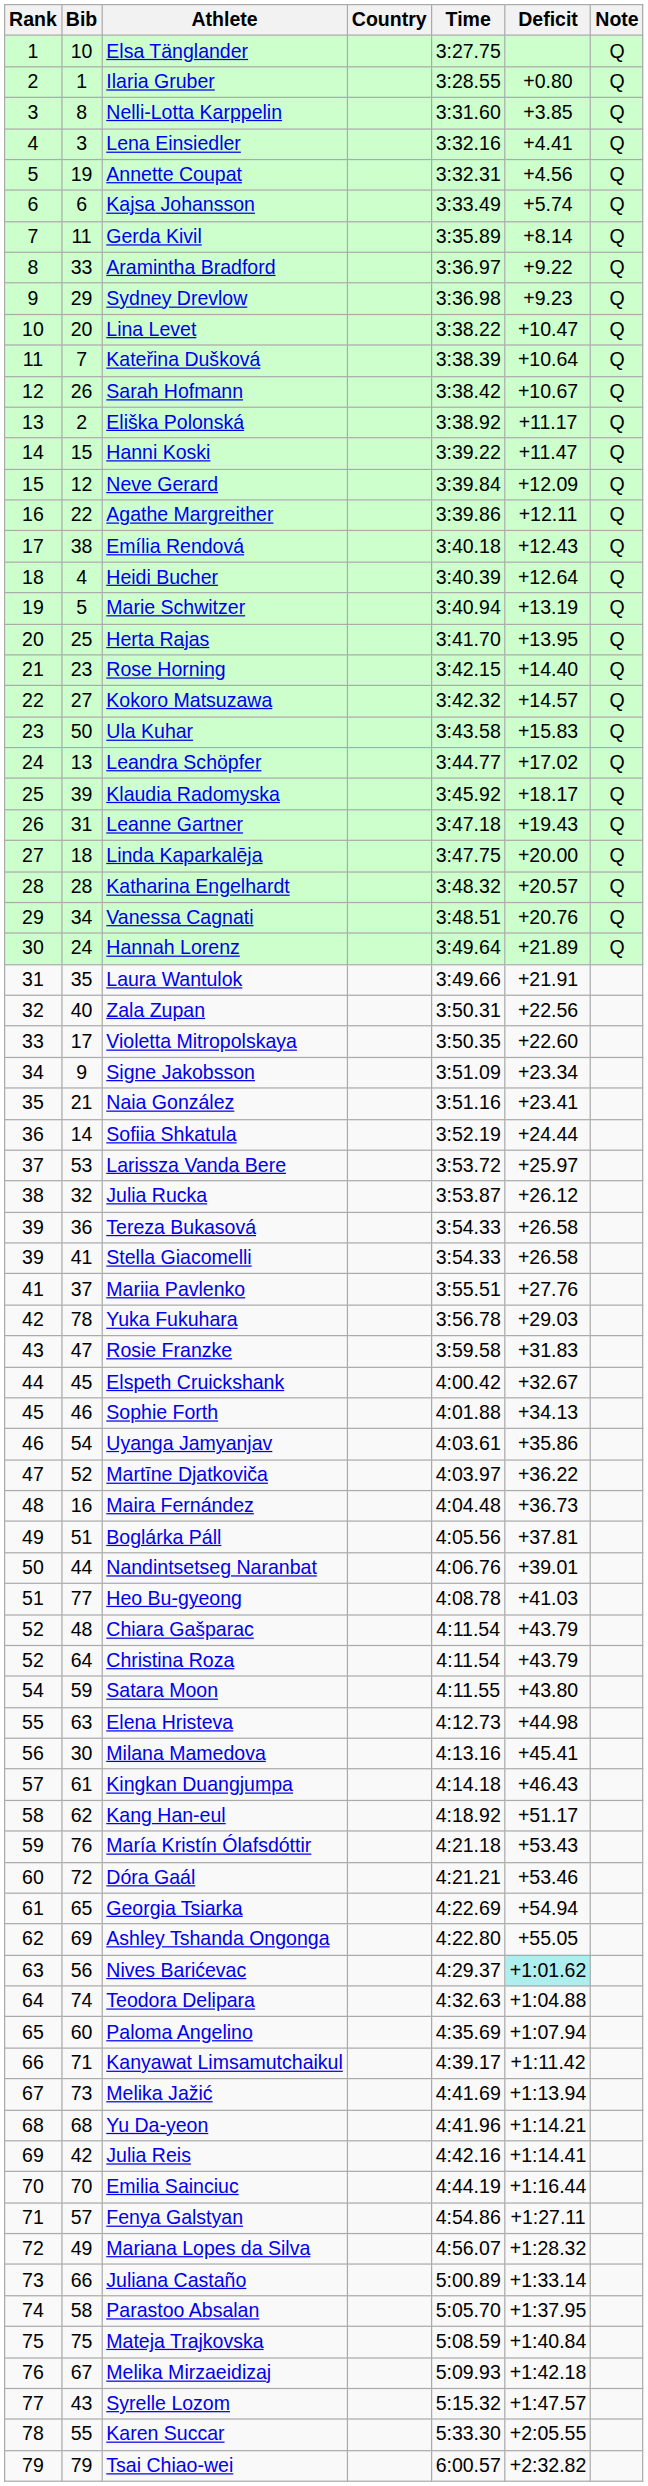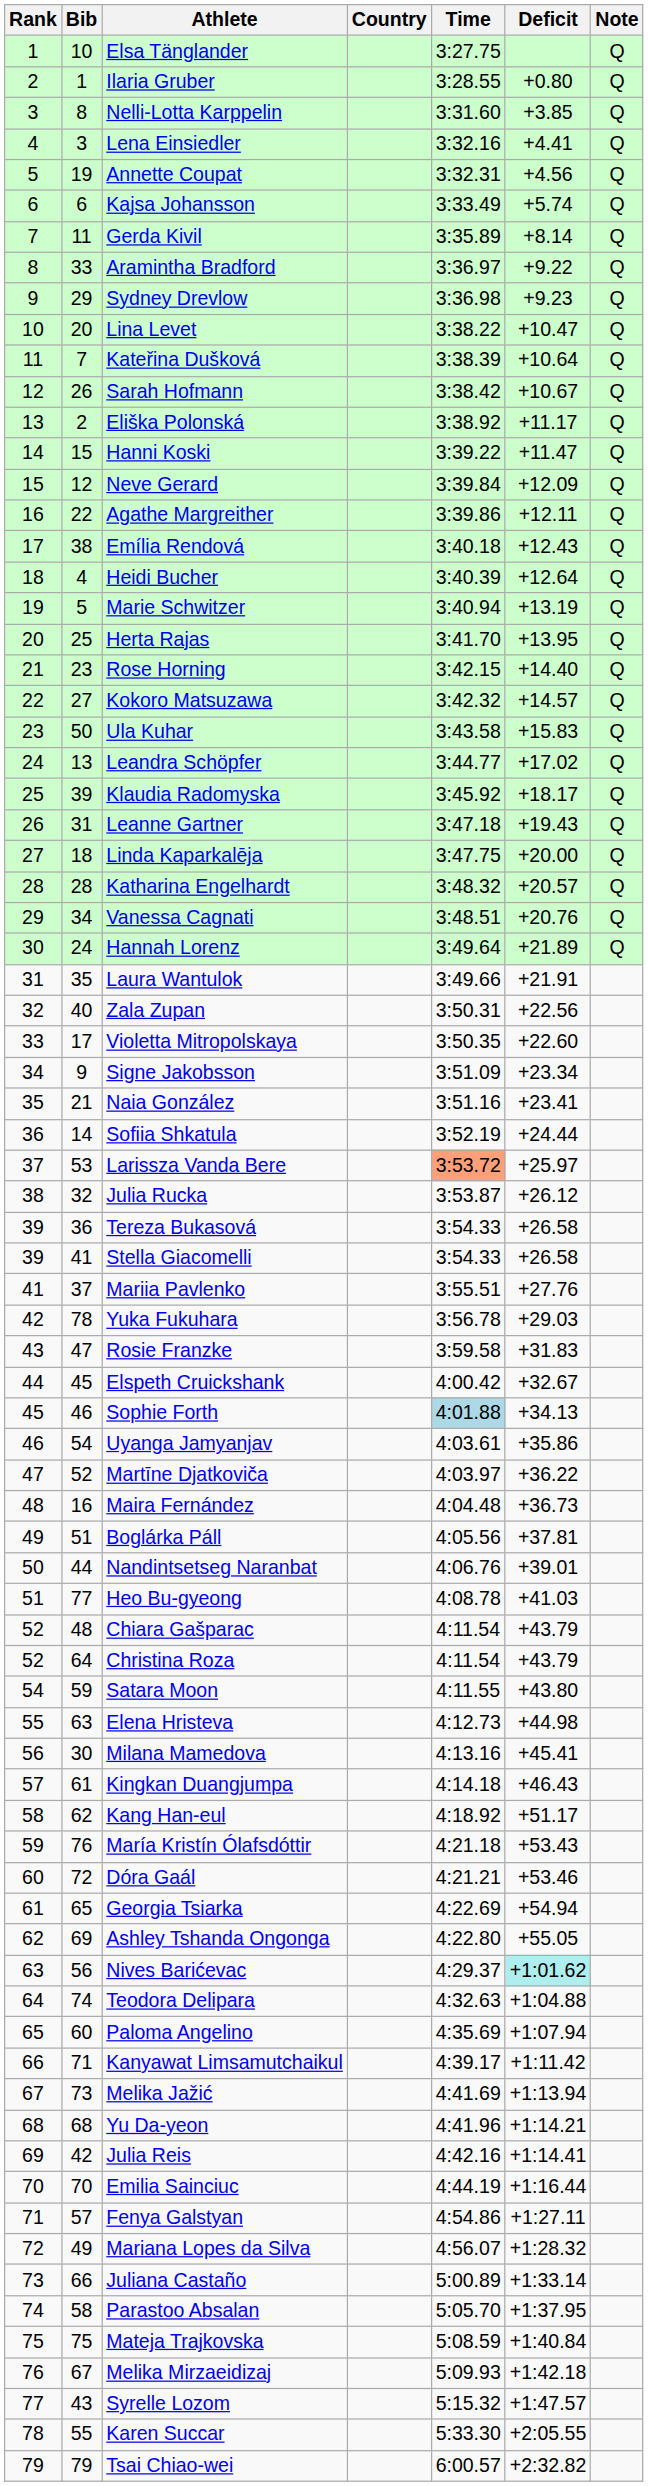Larissza Vanda Bere | Time: no background -> lightsalmon background
Sophie Forth | Time: no background -> lightblue background
